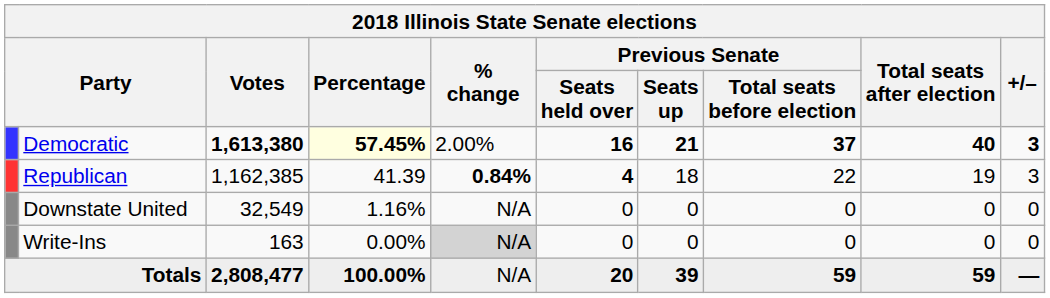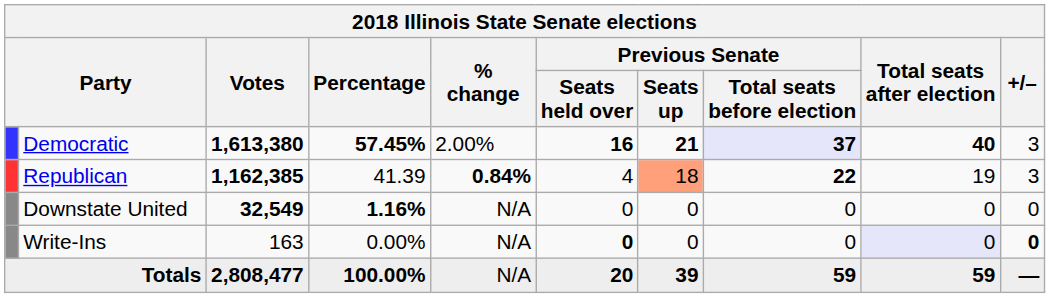Democratic | Percentage: lightyellow background -> no background
Democratic | Previous Senate / Total seats before election: no background -> lavender background
Democratic | +/–: bold -> normal
Republican | Votes: normal -> bold
Republican | Previous Senate / Seats held over: bold -> normal
Republican | Previous Senate / Seats up: no background -> lightsalmon background
Republican | Previous Senate / Total seats before election: normal -> bold
Downstate United | Votes: normal -> bold
Downstate United | Percentage: normal -> bold
Write-Ins | % change: lightgrey background -> no background
Write-Ins | Previous Senate / Seats held over: normal -> bold
Write-Ins | Total seats after election: no background -> lavender background
Write-Ins | +/–: normal -> bold
